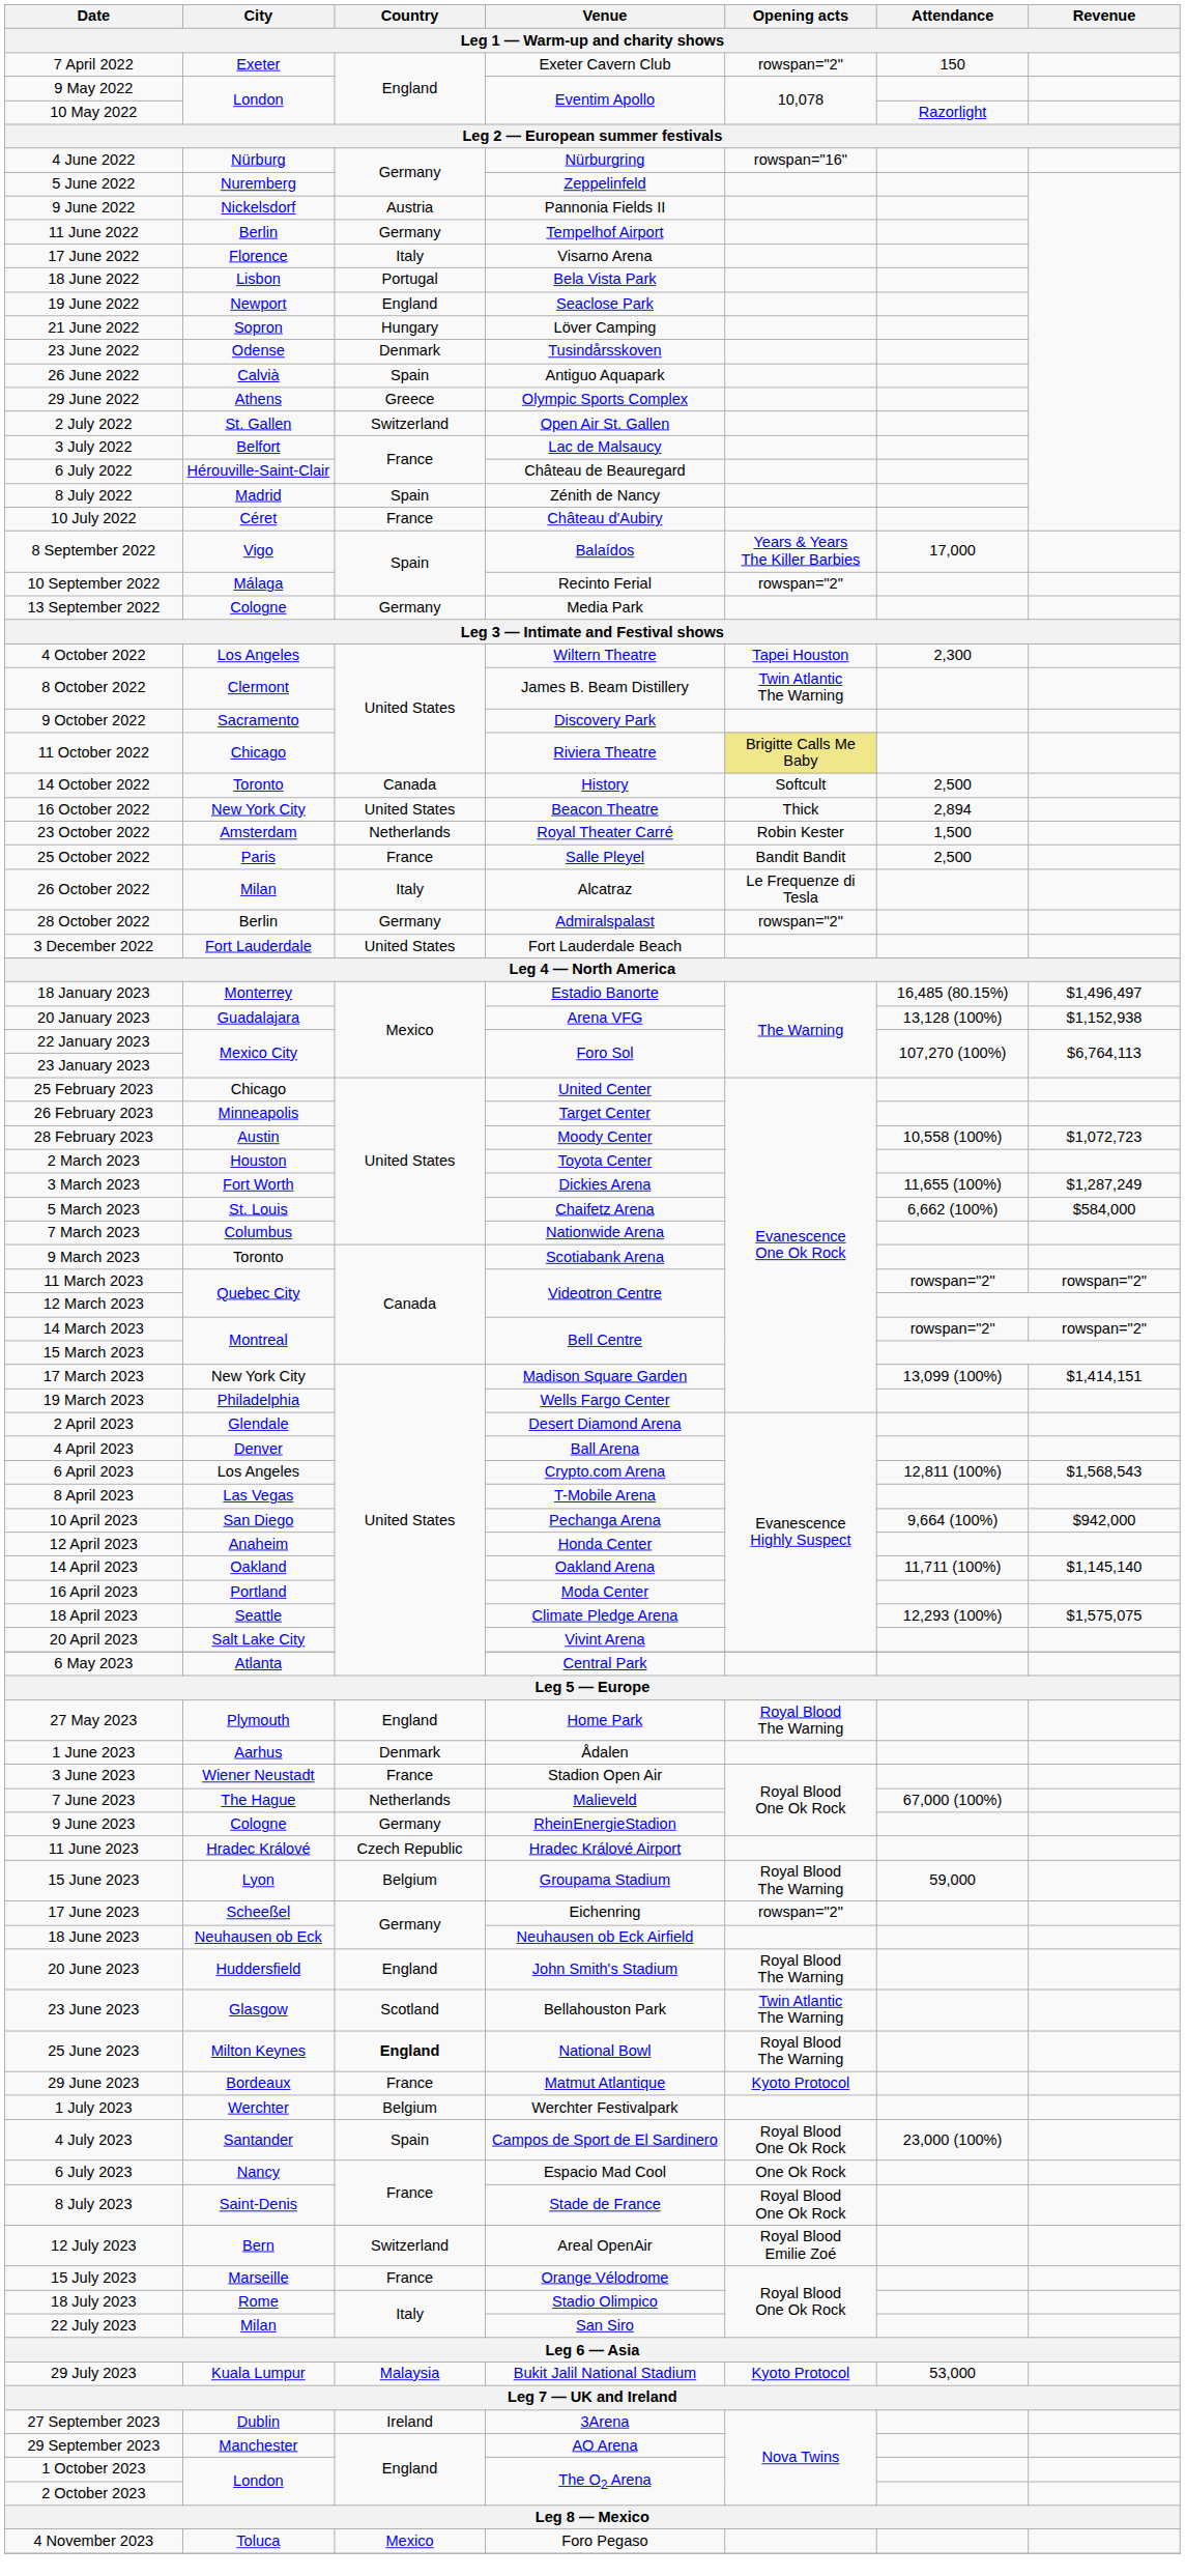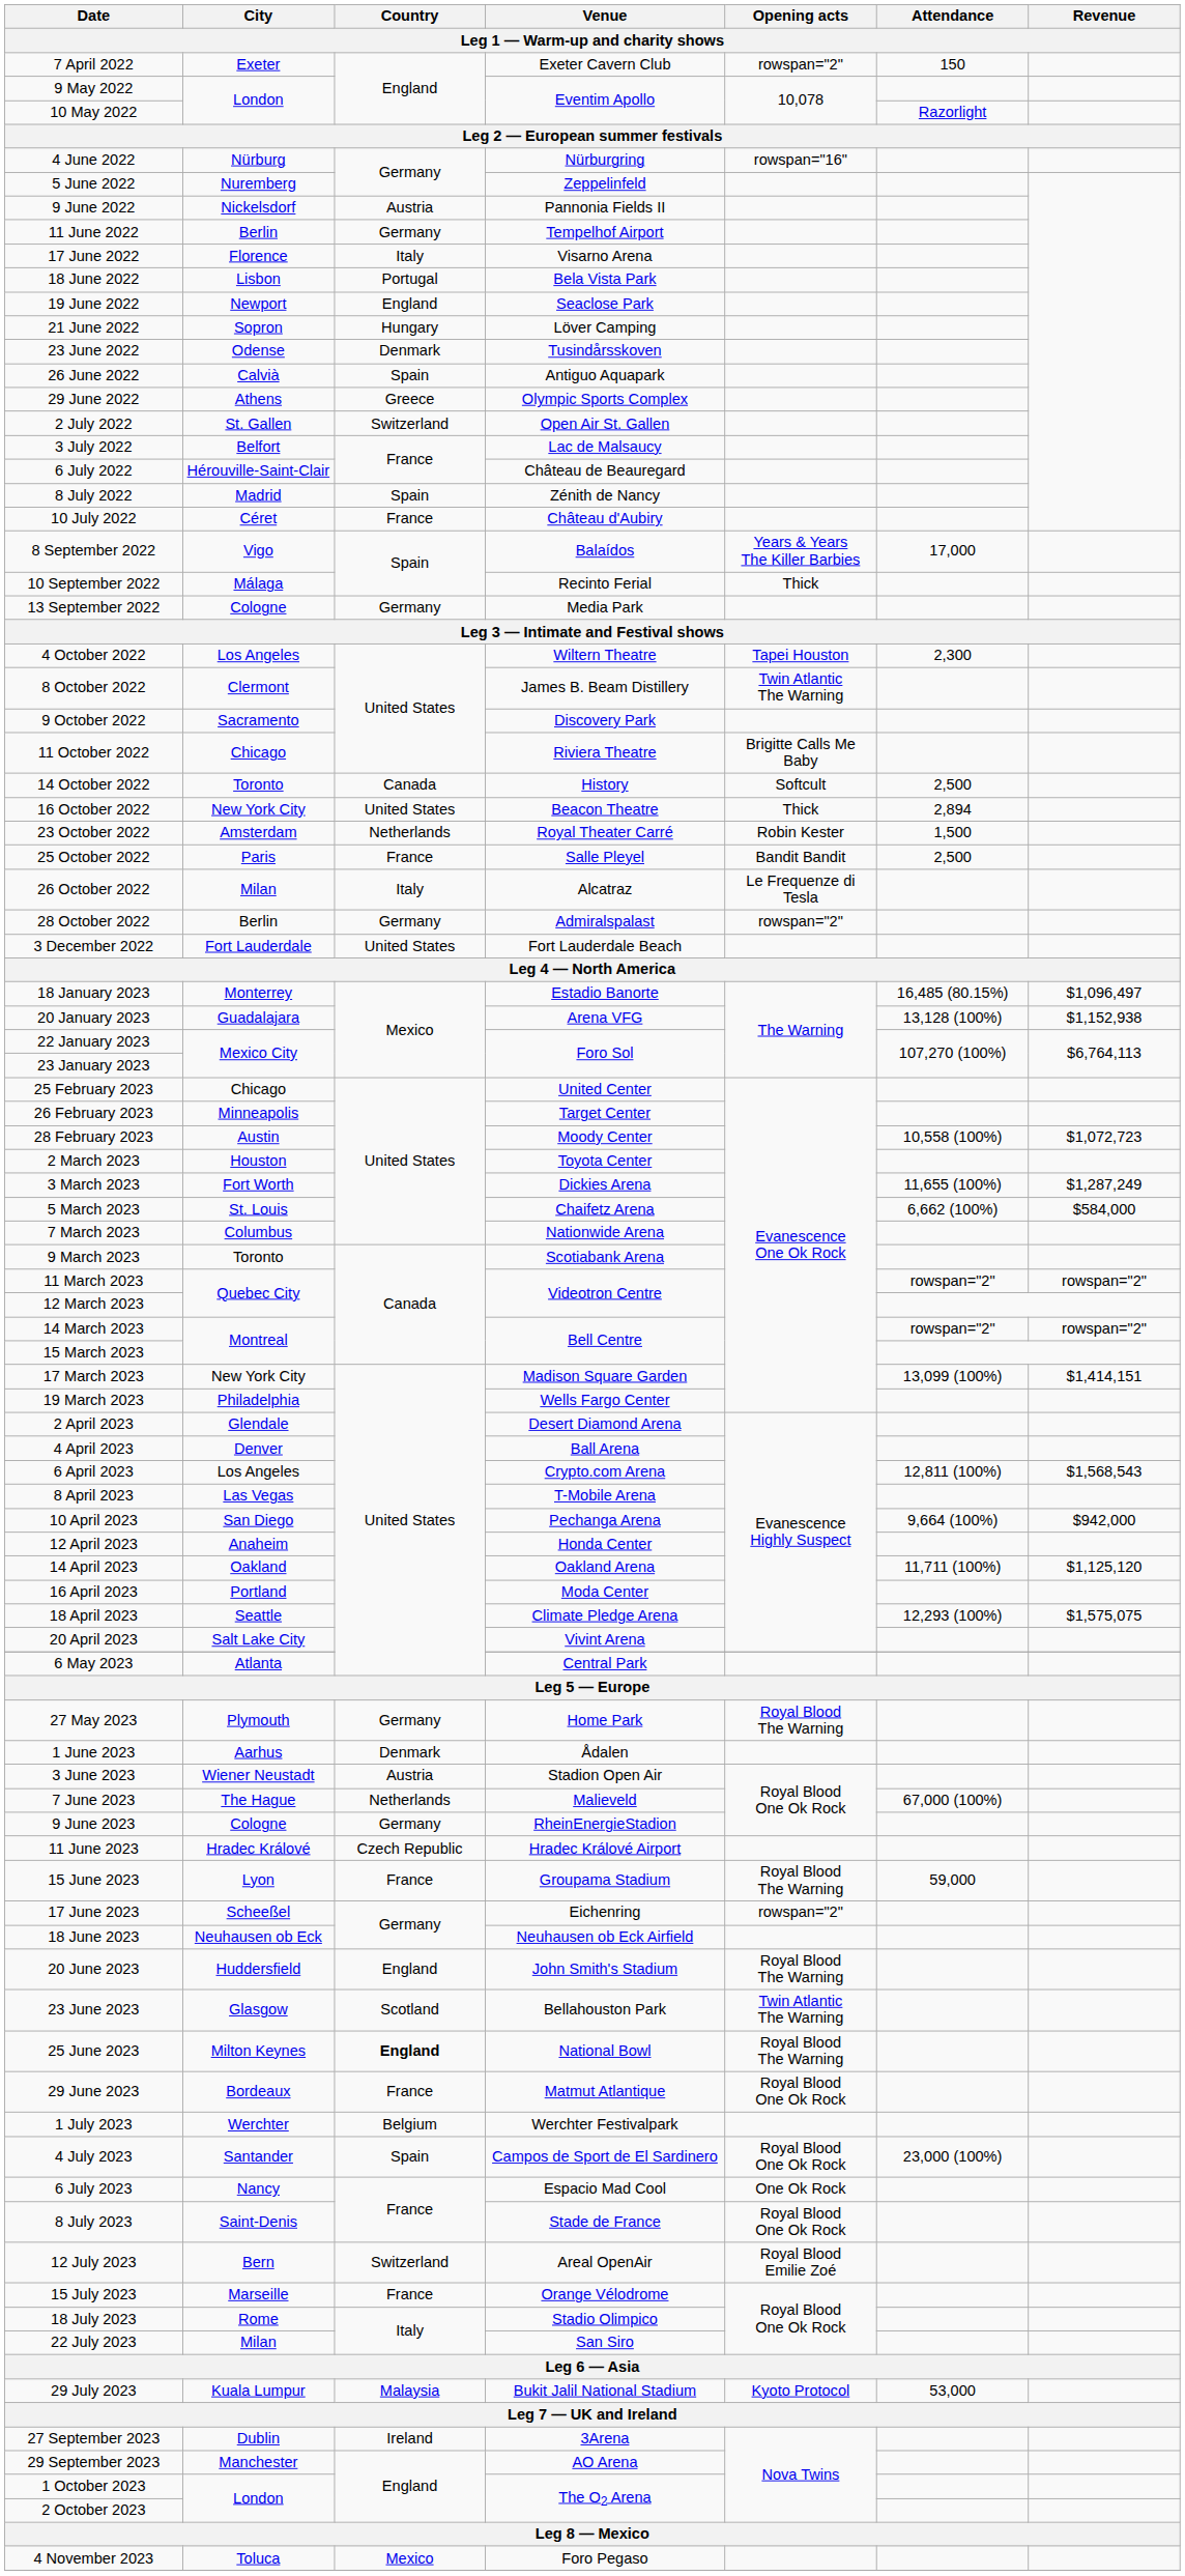10 September 2022 | Opening acts / Leg 1 — Warm-up and charity shows: rowspan="2" -> Thick
11 October 2022 | Opening acts / Leg 1 — Warm-up and charity shows: khaki background -> no background
18 January 2023 | Revenue / Leg 1 — Warm-up and charity shows: $1,496,497 -> $1,096,497
14 April 2023 | Revenue / Leg 1 — Warm-up and charity shows: $1,145,140 -> $1,125,120
27 May 2023 | Country / Leg 1 — Warm-up and charity shows: England -> Germany
3 June 2023 | Country / Leg 1 — Warm-up and charity shows: France -> Austria
15 June 2023 | Country / Leg 1 — Warm-up and charity shows: Belgium -> France
29 June 2023 | Opening acts / Leg 1 — Warm-up and charity shows: Kyoto Protocol -> Royal Blood One Ok Rock
